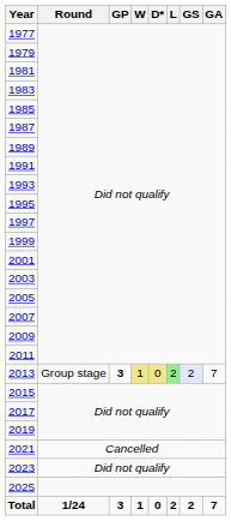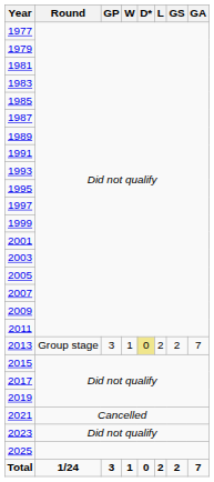2013 | GP: bold -> normal
2013 | W: khaki background -> no background
2013 | L: lightgreen background -> no background
2013 | GS: lavender background -> no background
